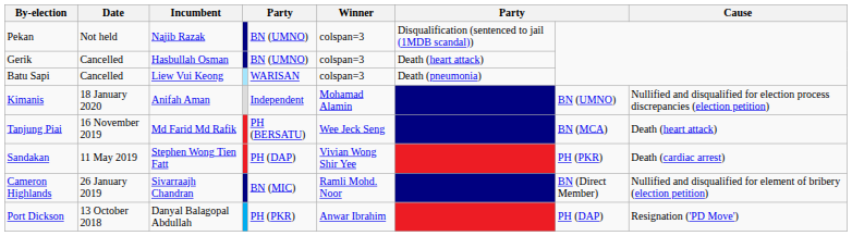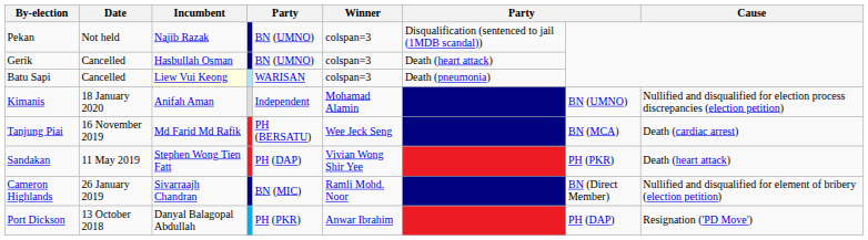Batu Sapi | Incumbent: no background -> lightyellow background
Tanjung Piai | Cause: Death (heart attack) -> Death (cardiac arrest)
Sandakan | Cause: Death (cardiac arrest) -> Death (heart attack)
